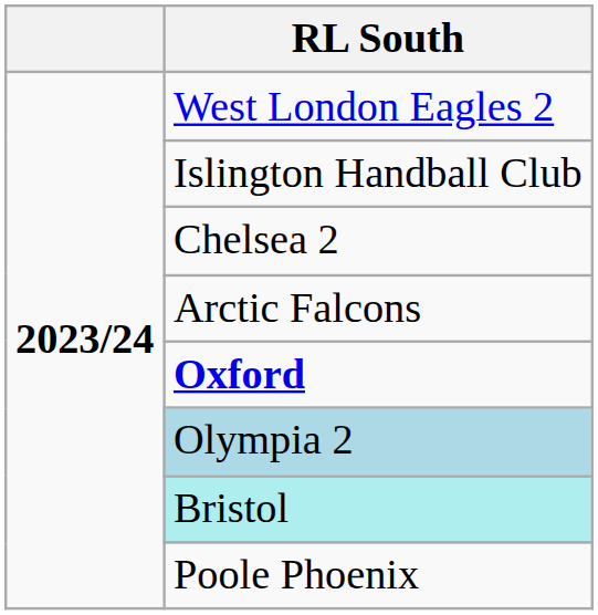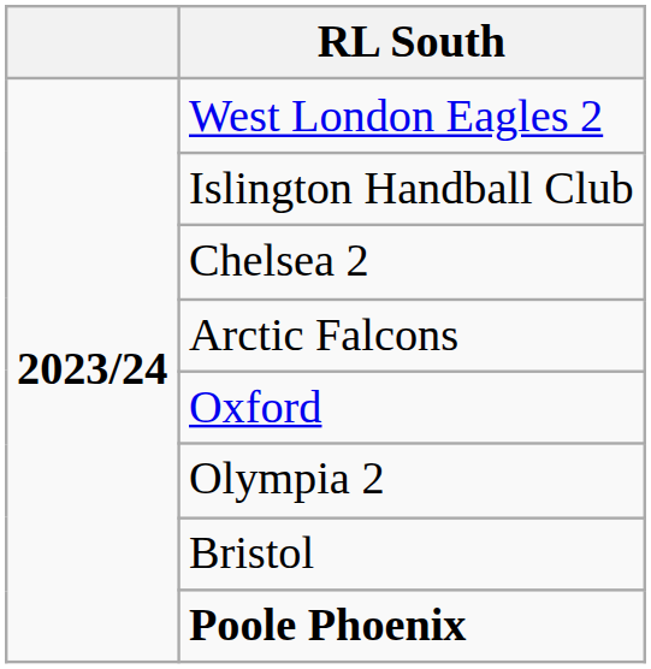Oxford | RL South: bold -> normal
Olympia 2 | RL South: lightblue background -> no background
Bristol | RL South: paleturquoise background -> no background
Poole Phoenix | RL South: normal -> bold
